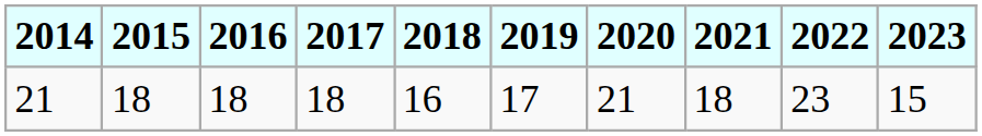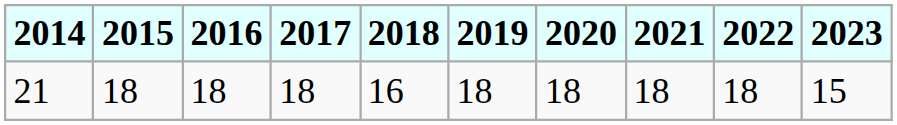row 2 | 2019: 17 -> 18
row 2 | 2020: 21 -> 18
row 2 | 2022: 23 -> 18
